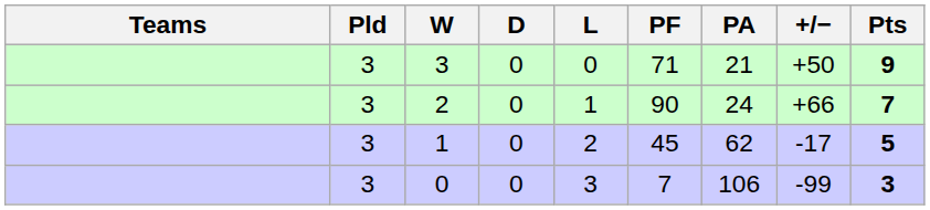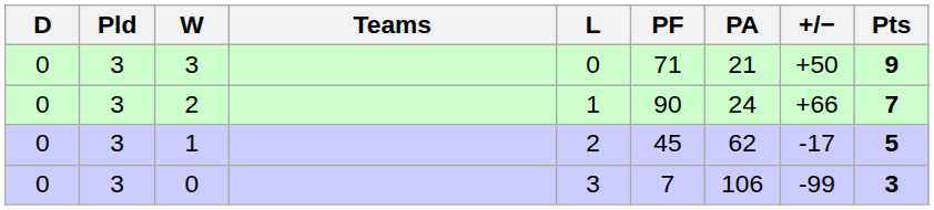columns swapped: Teams <-> D
